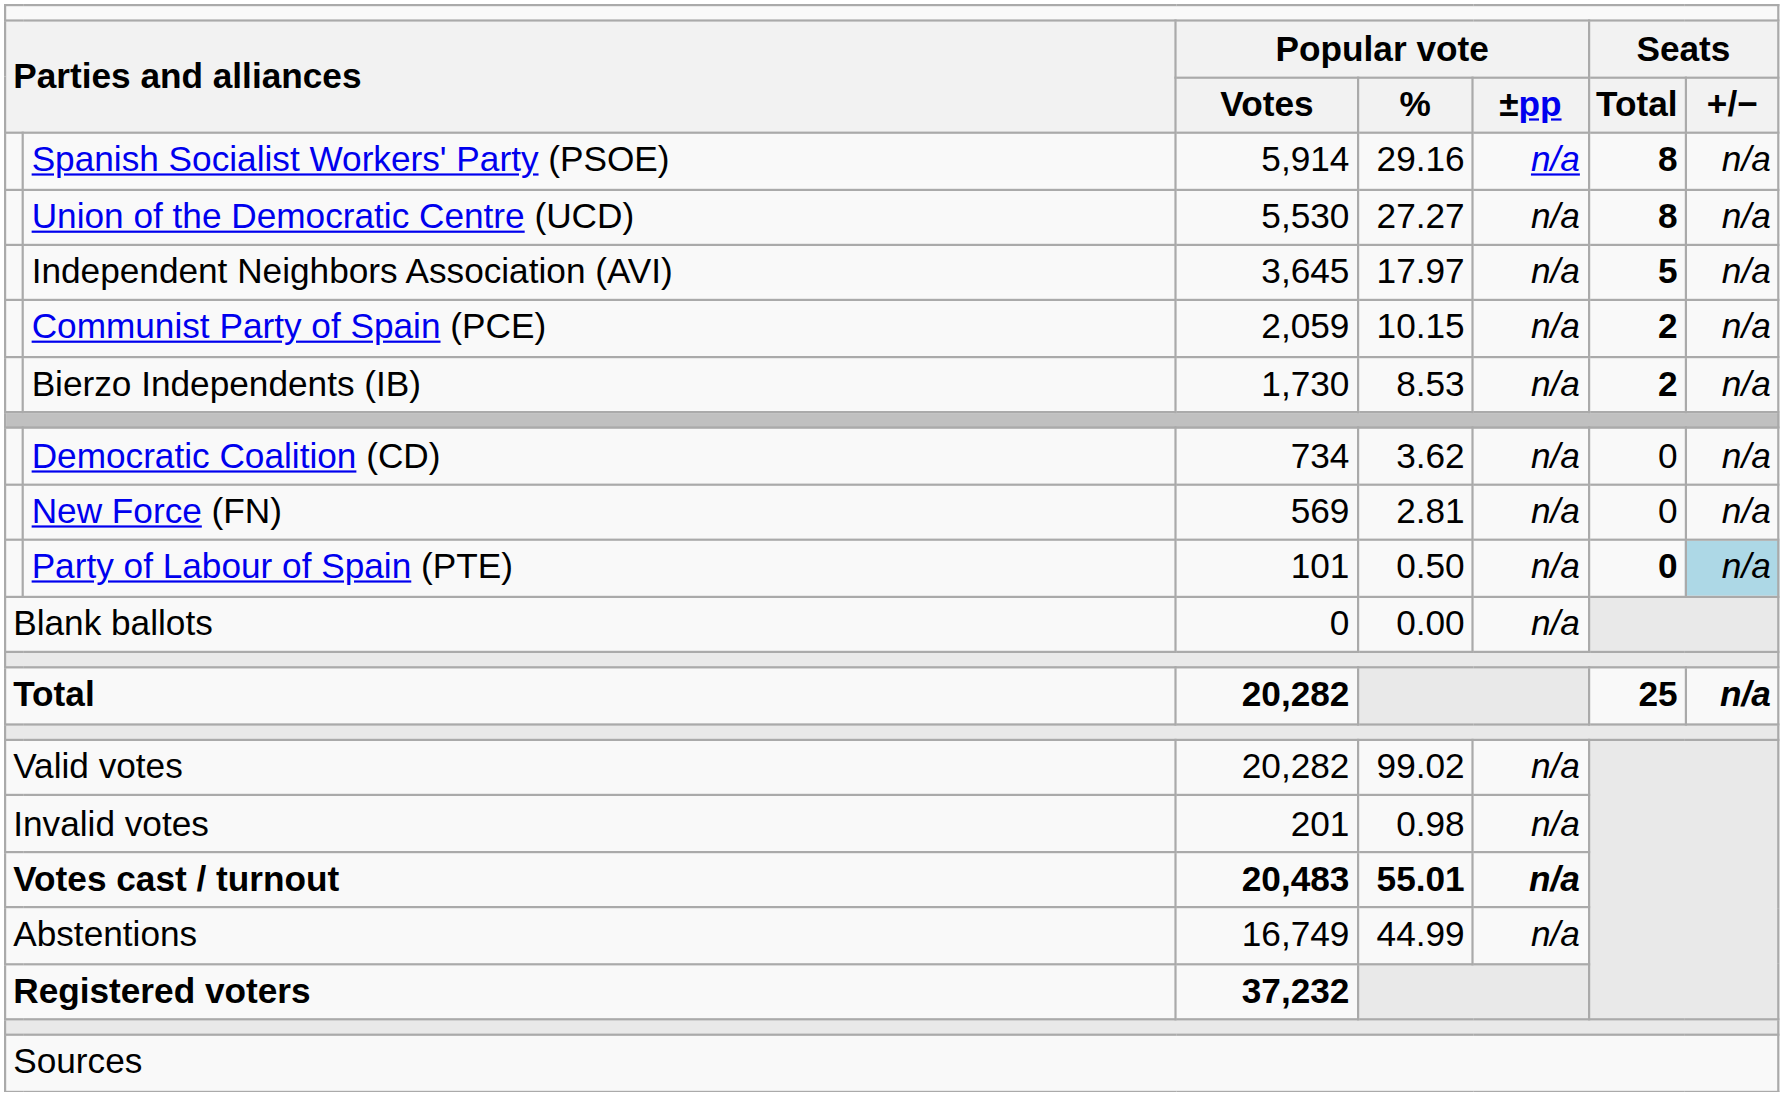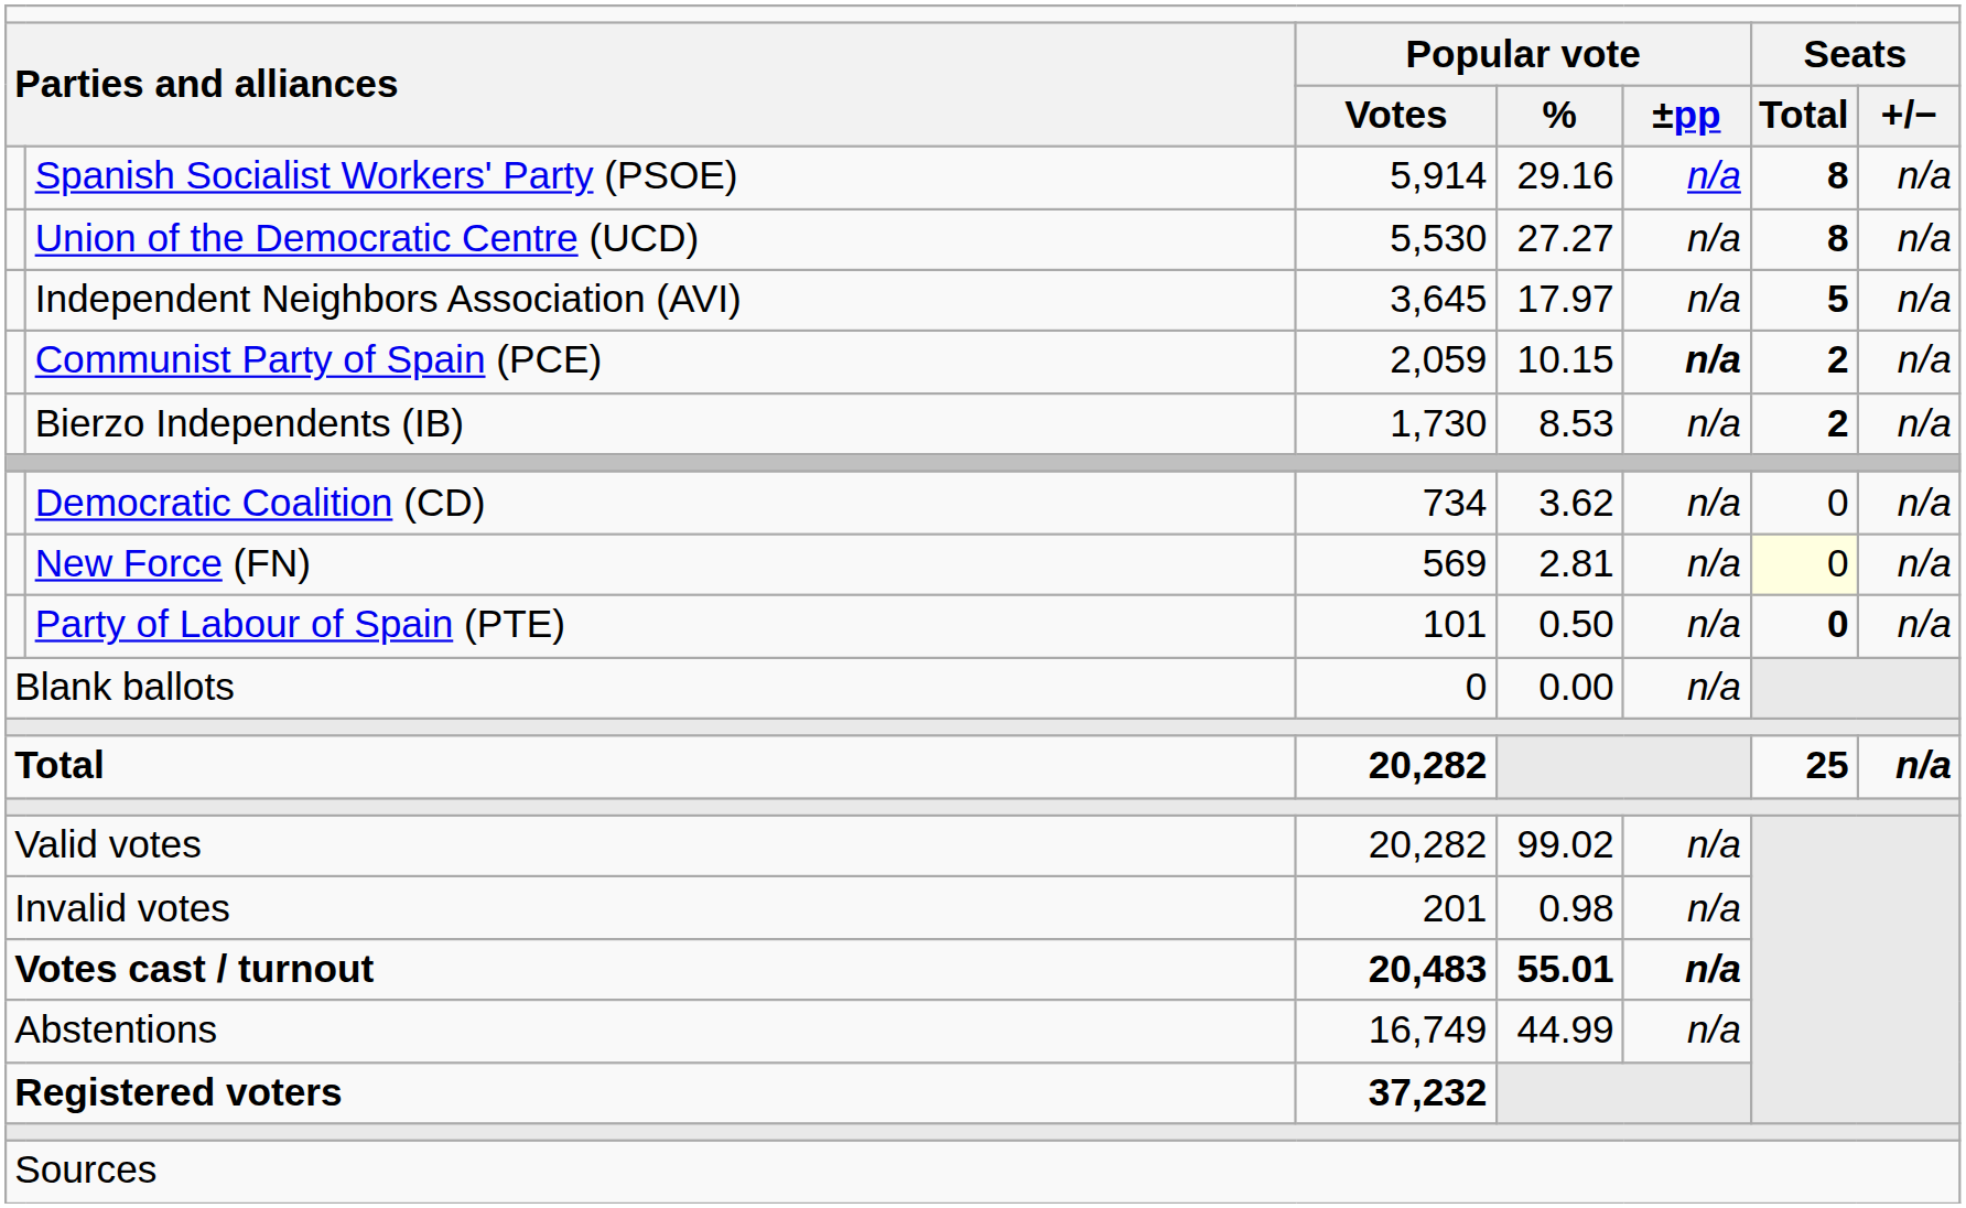Communist Party of Spain (PCE) | column 5: normal -> bold
New Force (FN) | column 6: no background -> lightyellow background
Party of Labour of Spain (PTE) | column 7: lightblue background -> no background
